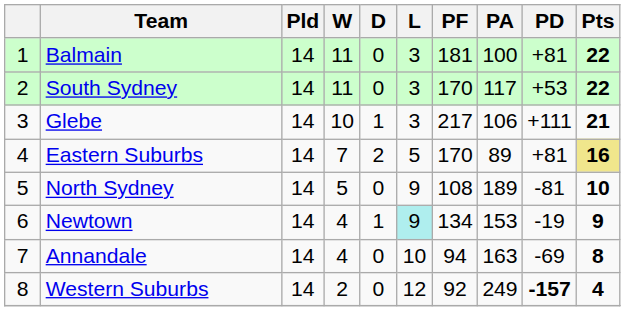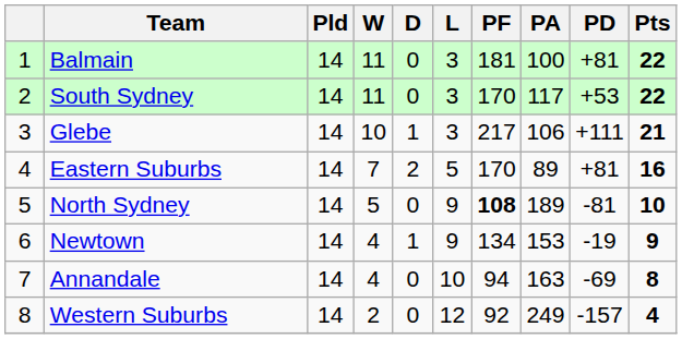Eastern Suburbs | Pts: khaki background -> no background
North Sydney | PF: normal -> bold
Newtown | L: paleturquoise background -> no background
Western Suburbs | PD: bold -> normal
